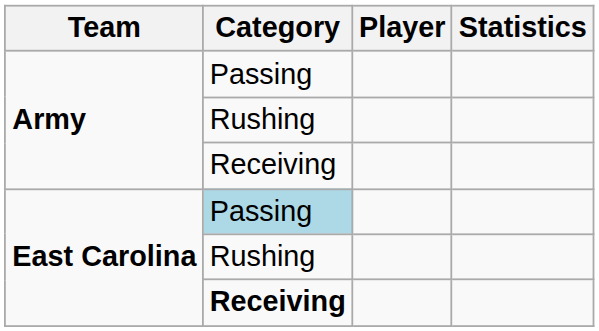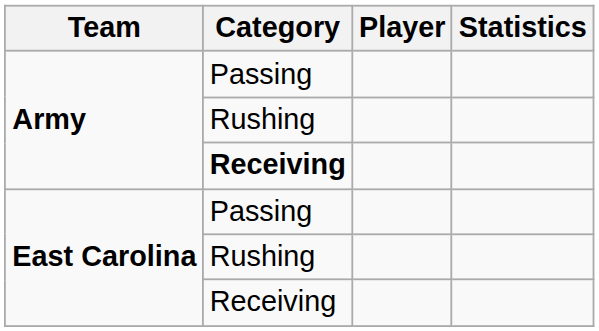Army / Receiving | Category: normal -> bold
East Carolina / Passing | Category: lightblue background -> no background
East Carolina / Receiving | Category: bold -> normal
